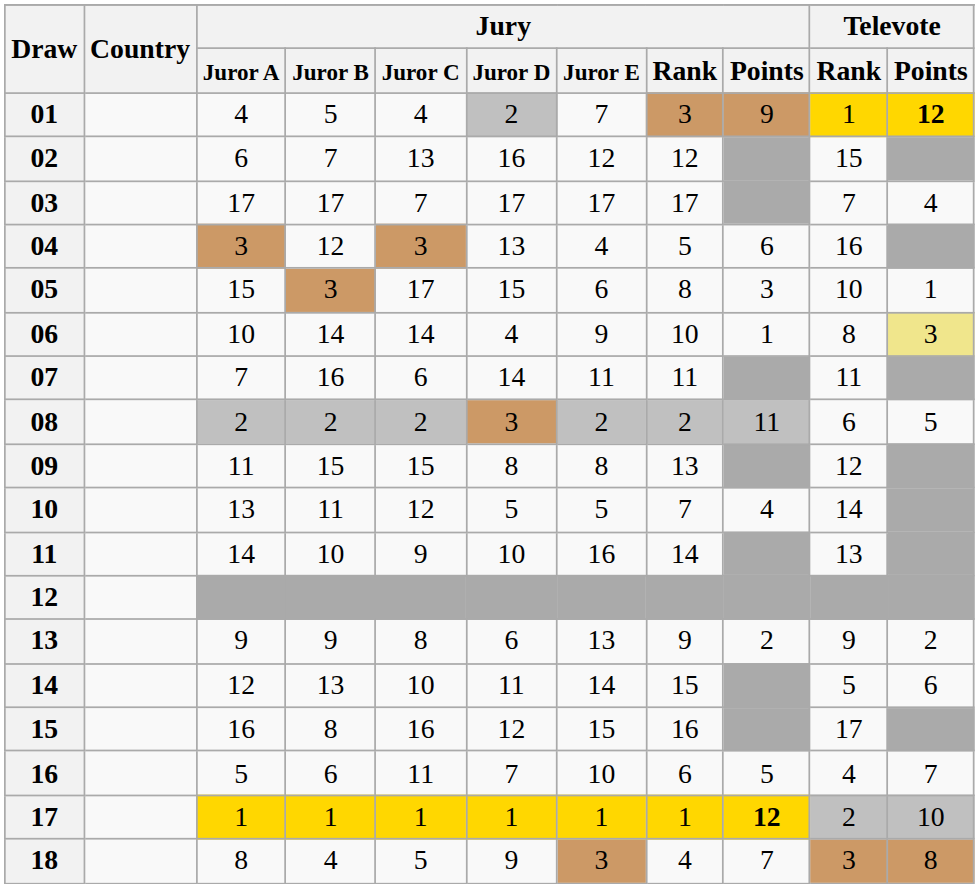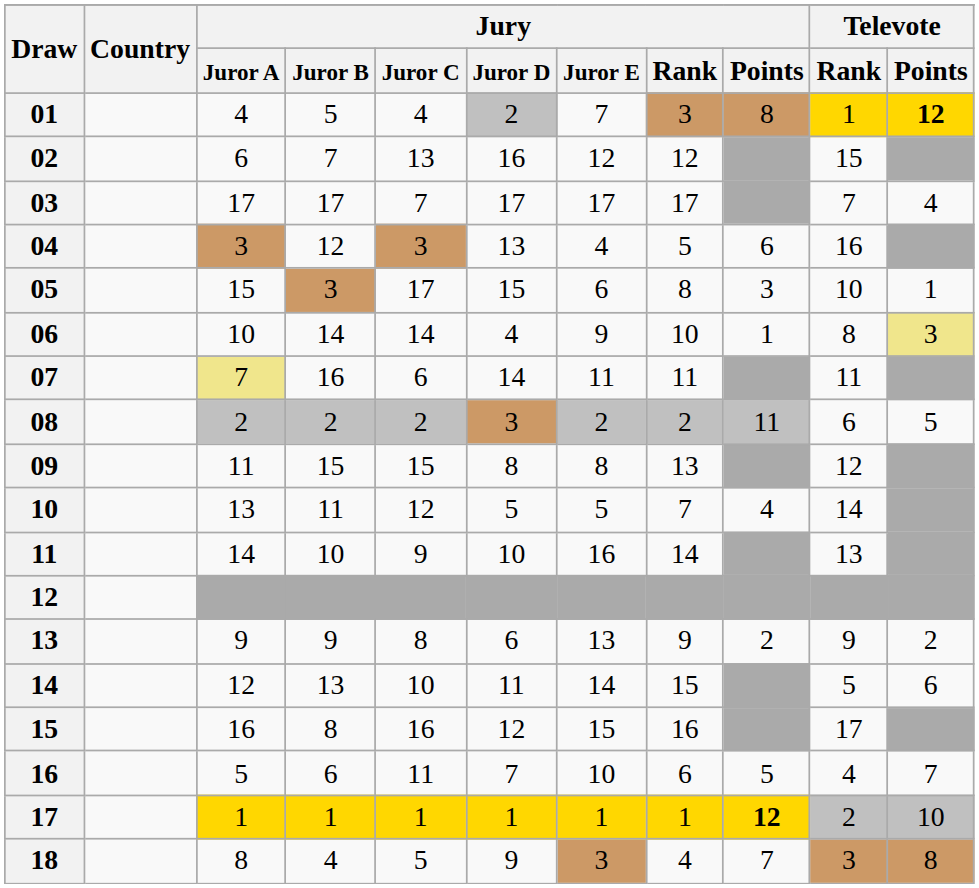01 | Jury / Points: 9 -> 8
07 | Jury / Juror A: no background -> khaki background
